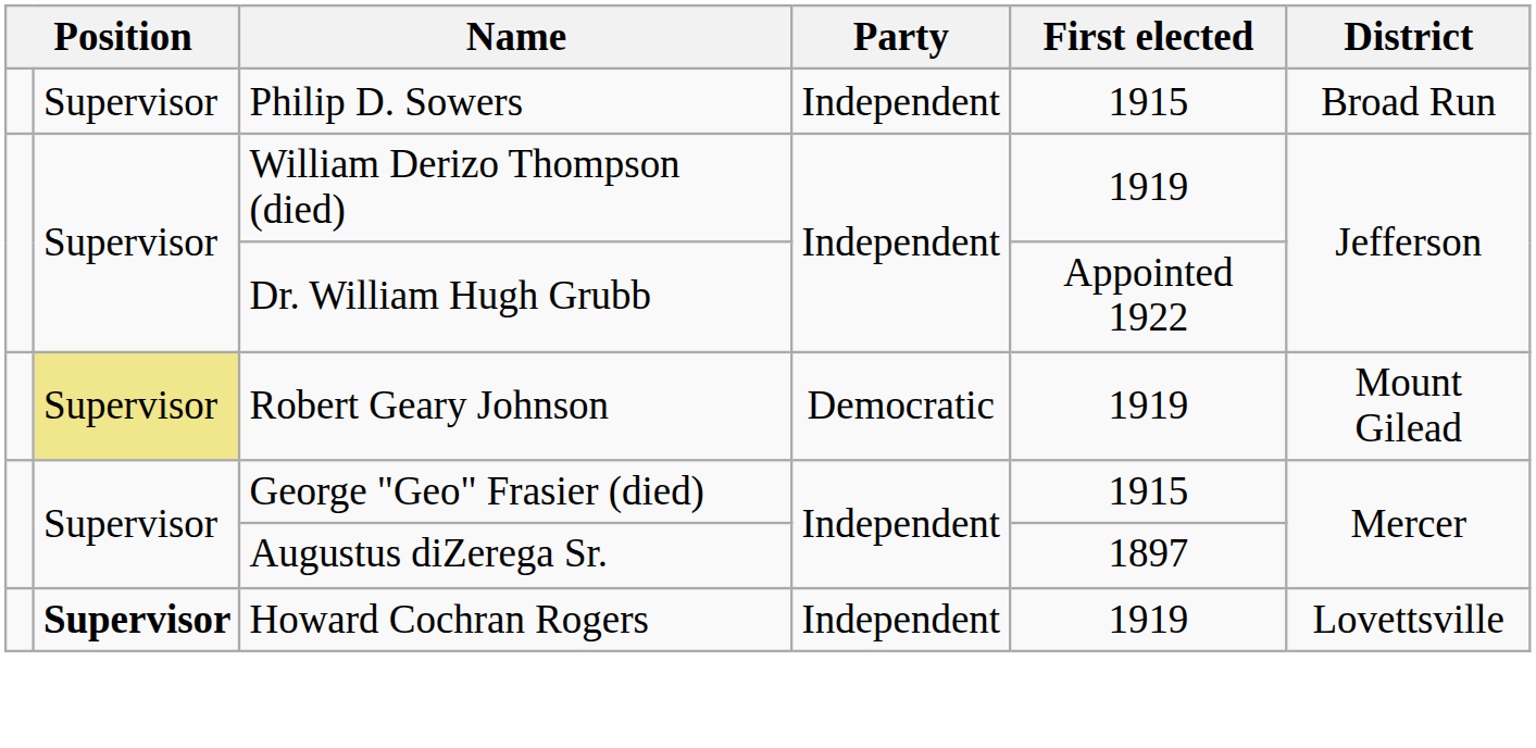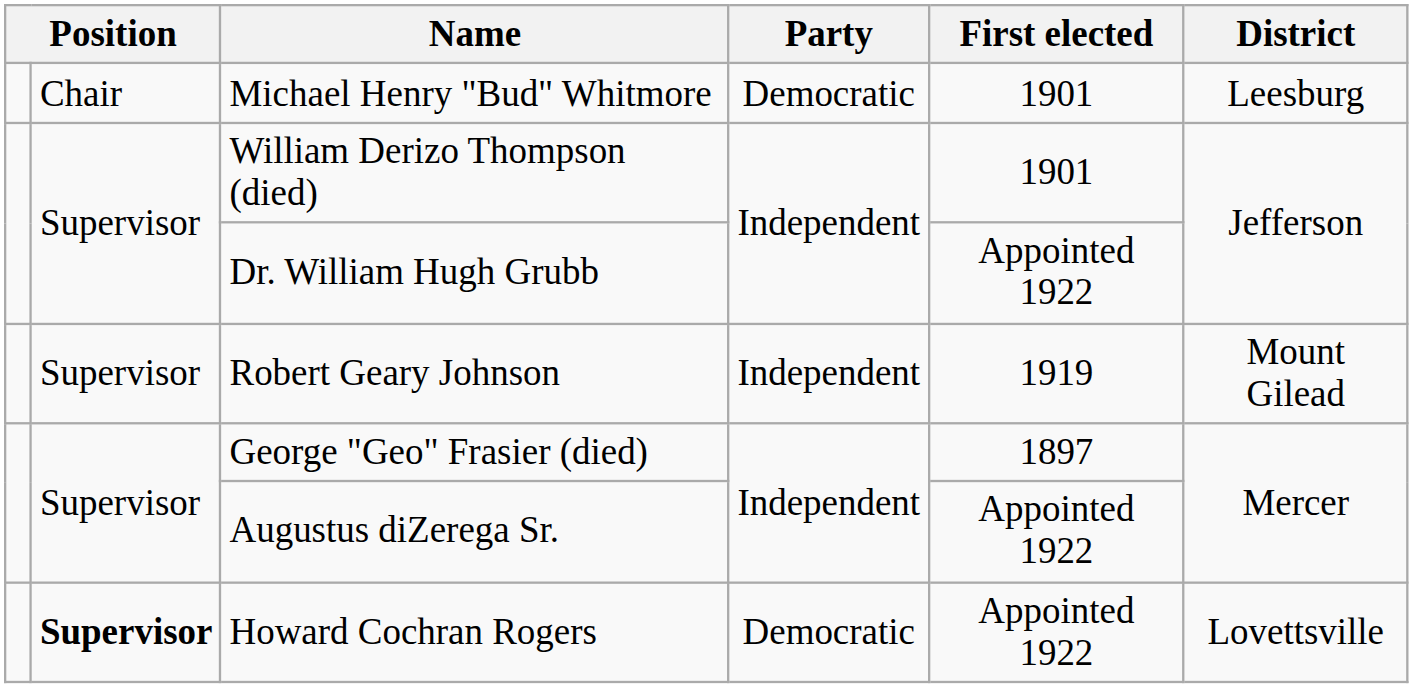+ row: Chair | Michael Henry "Bud" Whitmore | Democratic | 1901 | Leesburg
- row: Supervisor | Philip D. Sowers | Independent | 1915 | Broad Run
William Derizo Thompson (died) | First elected: 1919 -> 1901
Robert Geary Johnson | column 2: khaki background -> no background
Robert Geary Johnson | Party: Democratic -> Independent
George "Geo" Frasier (died) | First elected: 1915 -> 1897
Augustus diZerega Sr. | First elected: 1897 -> Appointed 1922
Howard Cochran Rogers | Party: Independent -> Democratic
Howard Cochran Rogers | First elected: 1919 -> Appointed 1922
